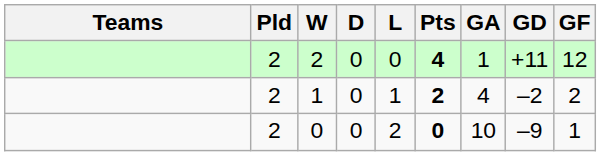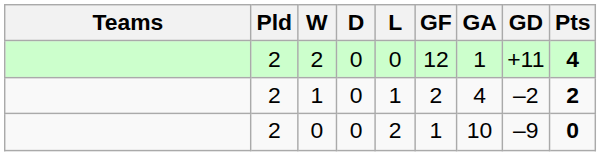columns swapped: GF <-> Pts
